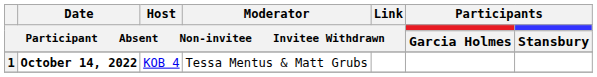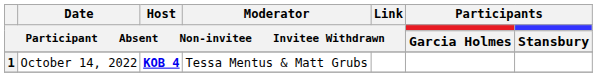1 | Date / Participant Absent Non-invitee Invitee Withdrawn: bold -> normal
1 | Host / Participant Absent Non-invitee Invitee Withdrawn: normal -> bold
